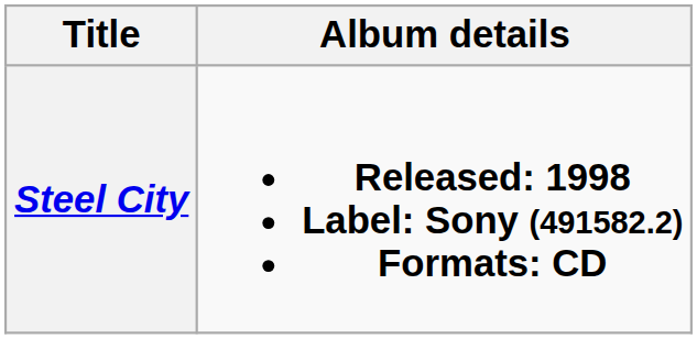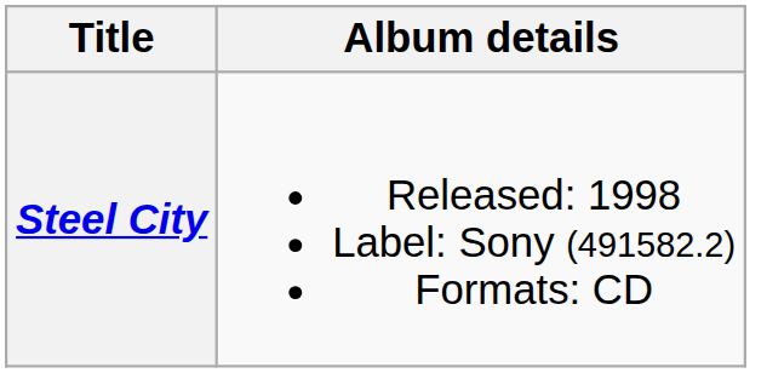Steel City | Album details: bold -> normal
